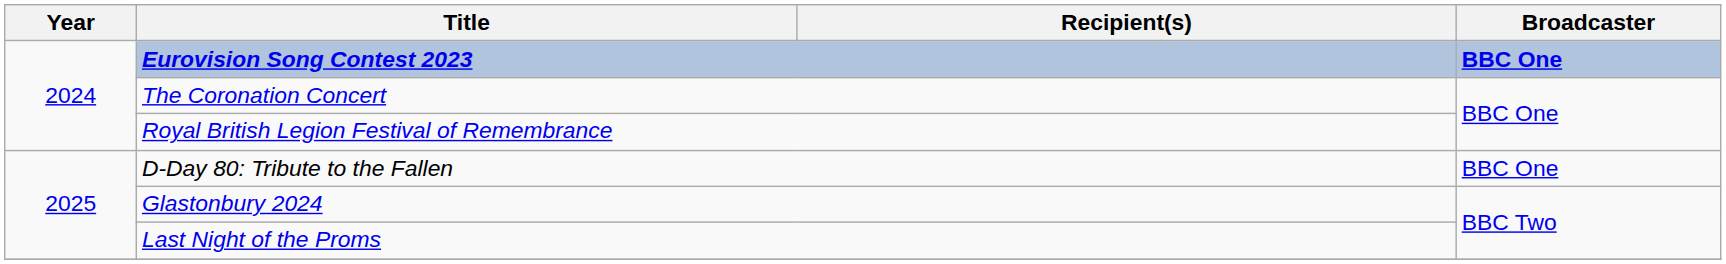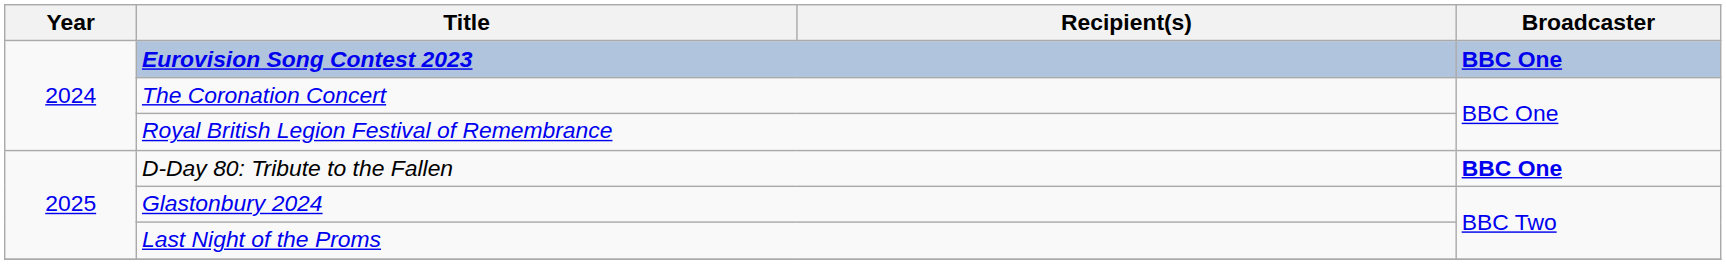D-Day 80: Tribute to the Fallen | Broadcaster: normal -> bold
